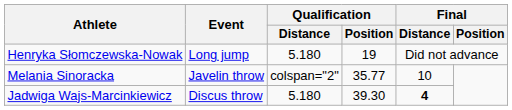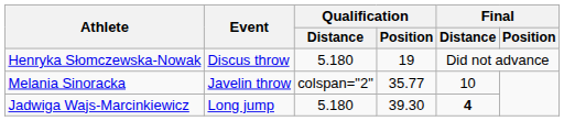Henryka Słomczewska-Nowak | Event: Long jump -> Discus throw
Jadwiga Wajs-Marcinkiewicz | Event: Discus throw -> Long jump
